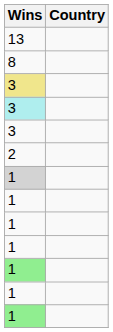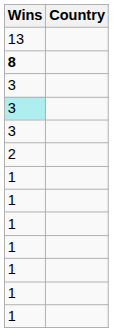row 3 | Wins: normal -> bold
row 4 | Wins: khaki background -> no background
row 8 | Wins: lightgrey background -> no background
row 12 | Wins: lightgreen background -> no background
row 14 | Wins: lightgreen background -> no background
